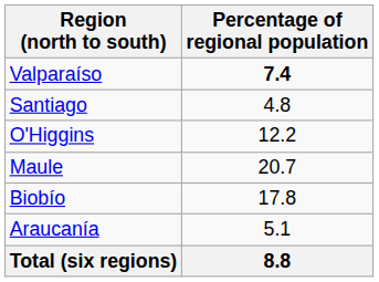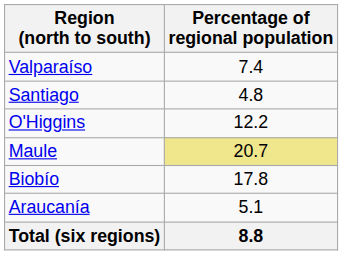Valparaíso | Percentage of regional population: bold -> normal
Maule | Percentage of regional population: no background -> khaki background
